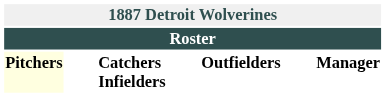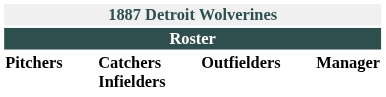Pitchers | column 1: lightyellow background -> no background
